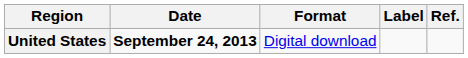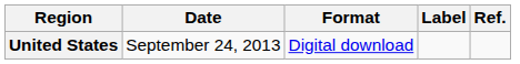United States | Date: bold -> normal
